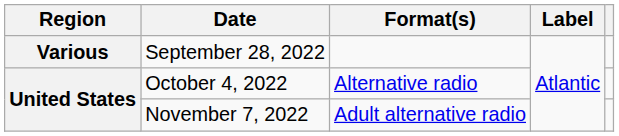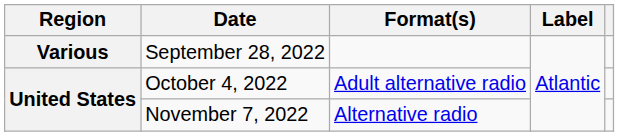October 4, 2022 | Format(s): Alternative radio -> Adult alternative radio
November 7, 2022 | Format(s): Adult alternative radio -> Alternative radio
